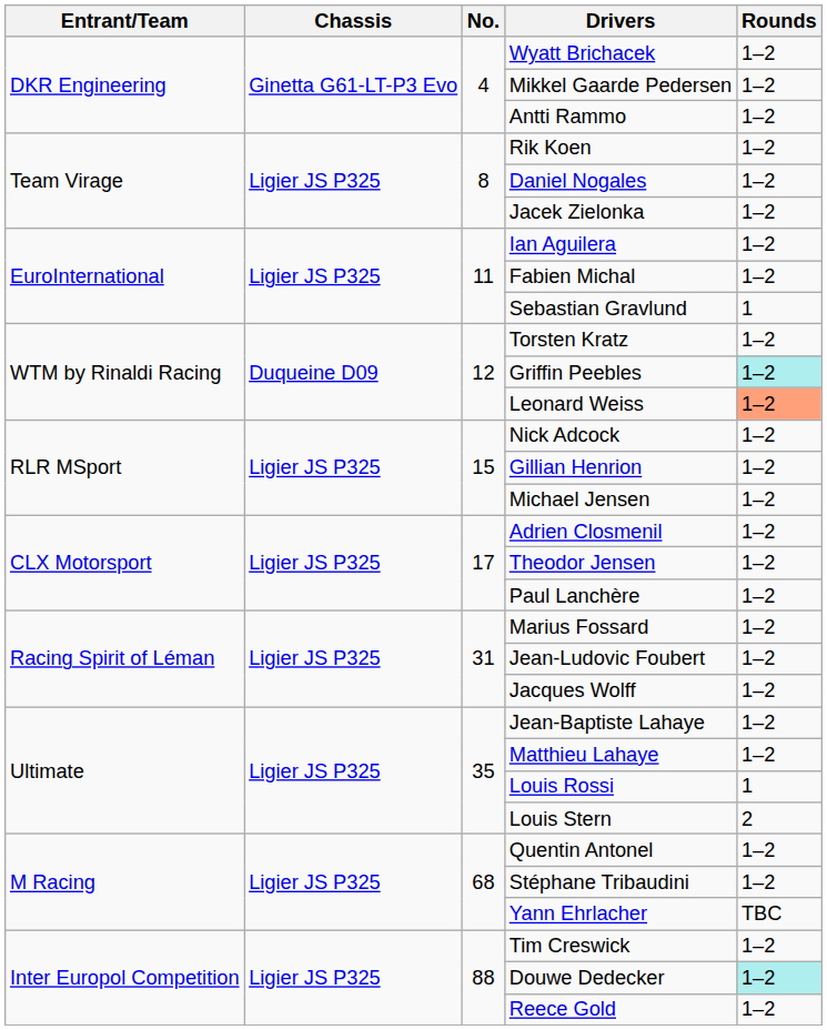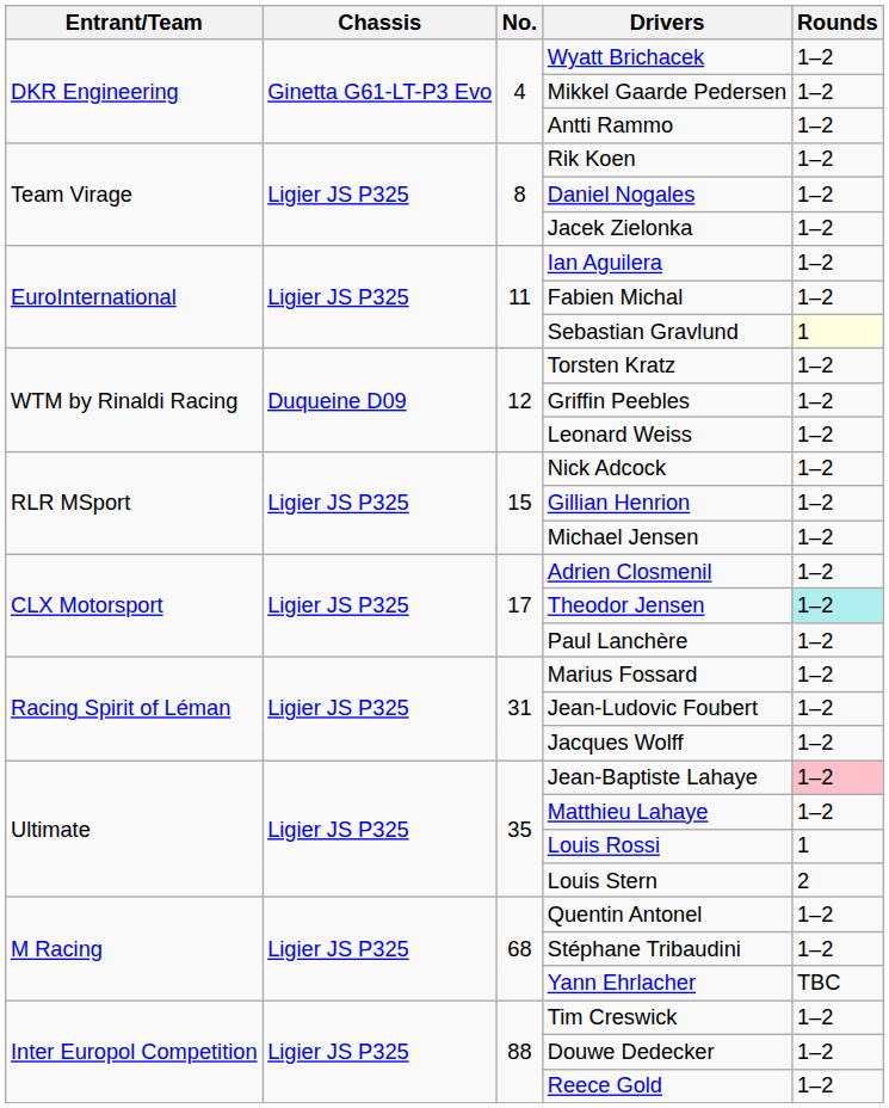Sebastian Gravlund | Rounds: no background -> lightyellow background
Griffin Peebles | Rounds: paleturquoise background -> no background
Leonard Weiss | Rounds: lightsalmon background -> no background
Theodor Jensen | Rounds: no background -> paleturquoise background
Jean-Baptiste Lahaye | Rounds: no background -> pink background
Douwe Dedecker | Rounds: paleturquoise background -> no background
